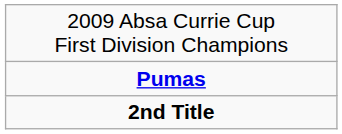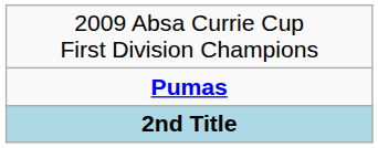row 3 | column 1: no background -> lightblue background
